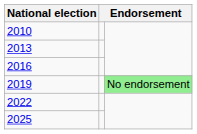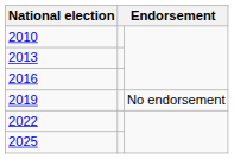2019 | column 3: lightgreen background -> no background
